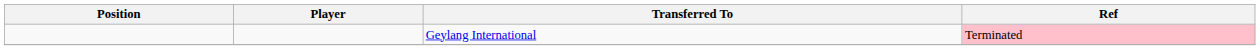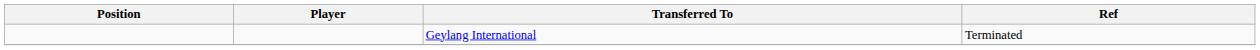Geylang International | Ref: pink background -> no background
